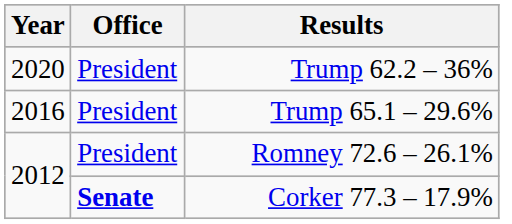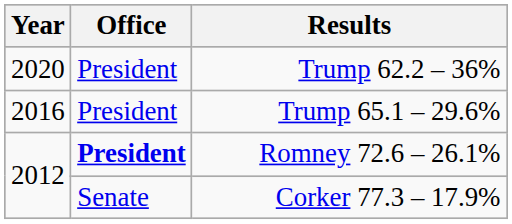Romney 72.6 – 26.1% | Office: normal -> bold
Corker 77.3 – 17.9% | Office: bold -> normal
